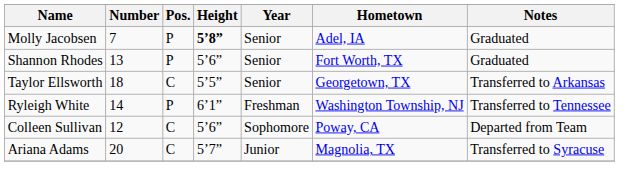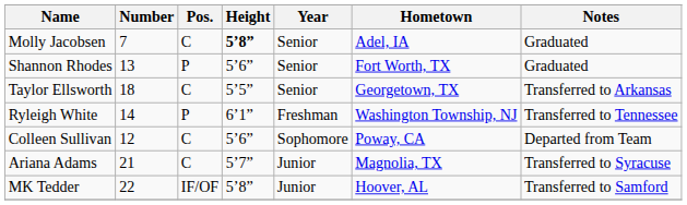Molly Jacobsen | Pos.: P -> C
Ariana Adams | Number: 20 -> 21
+ row: MK Tedder | 22 | IF/OF | 5’8” | Junior | Hoover, AL | Transferred to Samford
